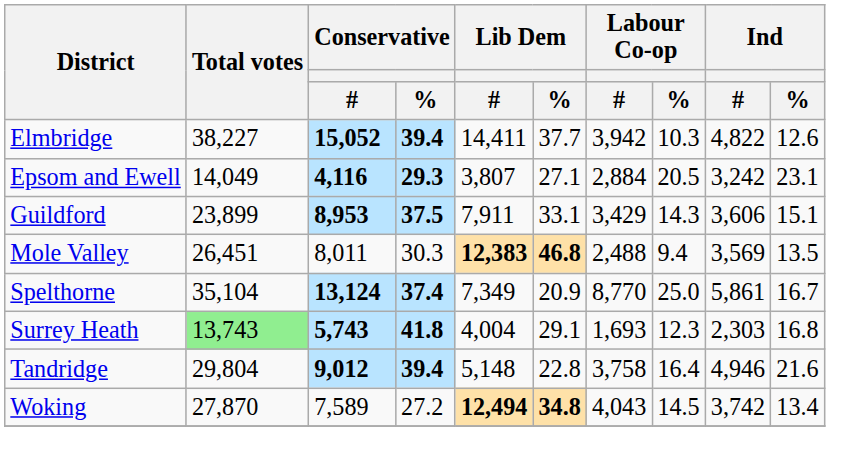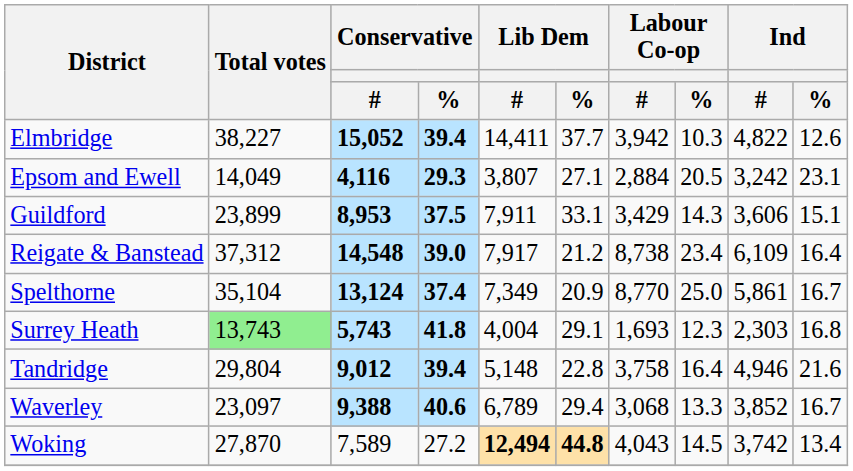- row: Mole Valley | 26,451 | 8,011 | 30.3 | 12,383 | 46.8 | 2,488 | 9.4 | 3,569 | 13.5
+ row: Reigate & Banstead | 37,312 | 14,548 | 39.0 | 7,917 | 21.2 | 8,738 | 23.4 | 6,109 | 16.4
+ row: Waverley | 23,097 | 9,388 | 40.6 | 6,789 | 29.4 | 3,068 | 13.3 | 3,852 | 16.7
Woking | Lib Dem / %: 34.8 -> 44.8
